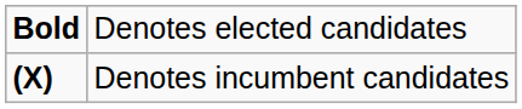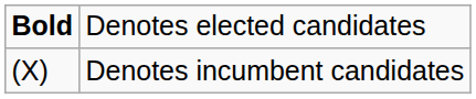Denotes incumbent candidates | column 1: bold -> normal
